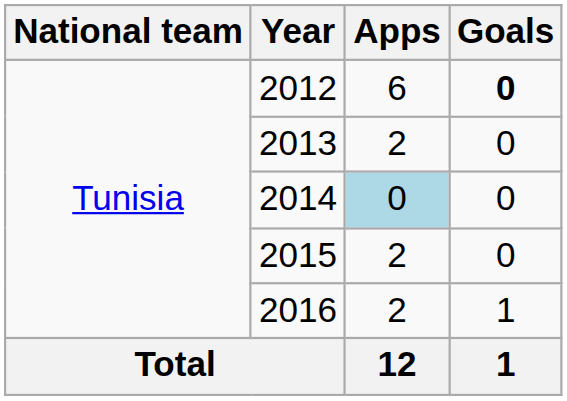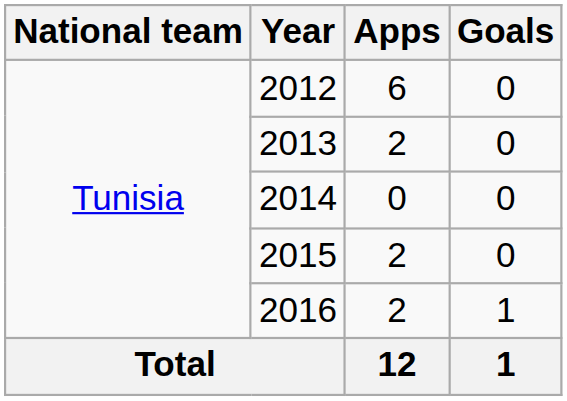2012 | Goals: bold -> normal
2014 | Apps: lightblue background -> no background
